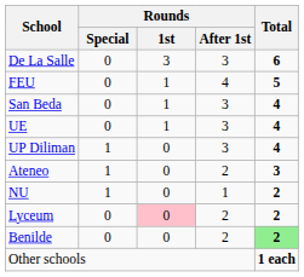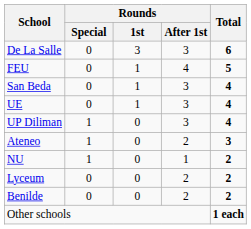Lyceum | Rounds / 1st: pink background -> no background
Benilde | Total: lightgreen background -> no background
